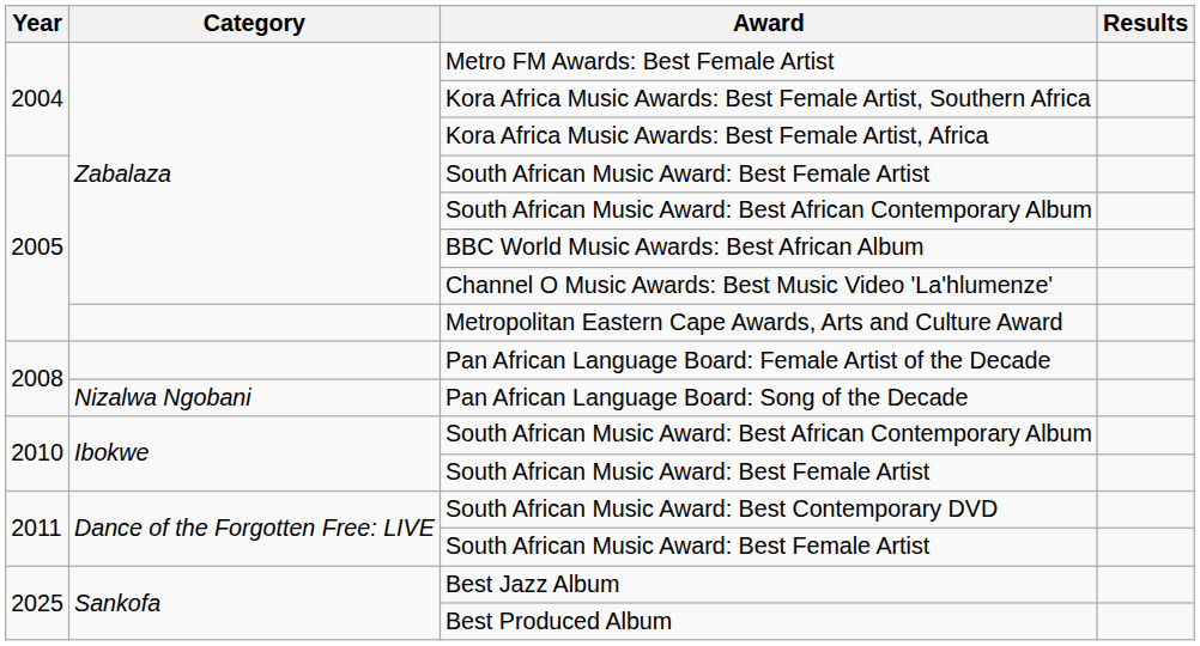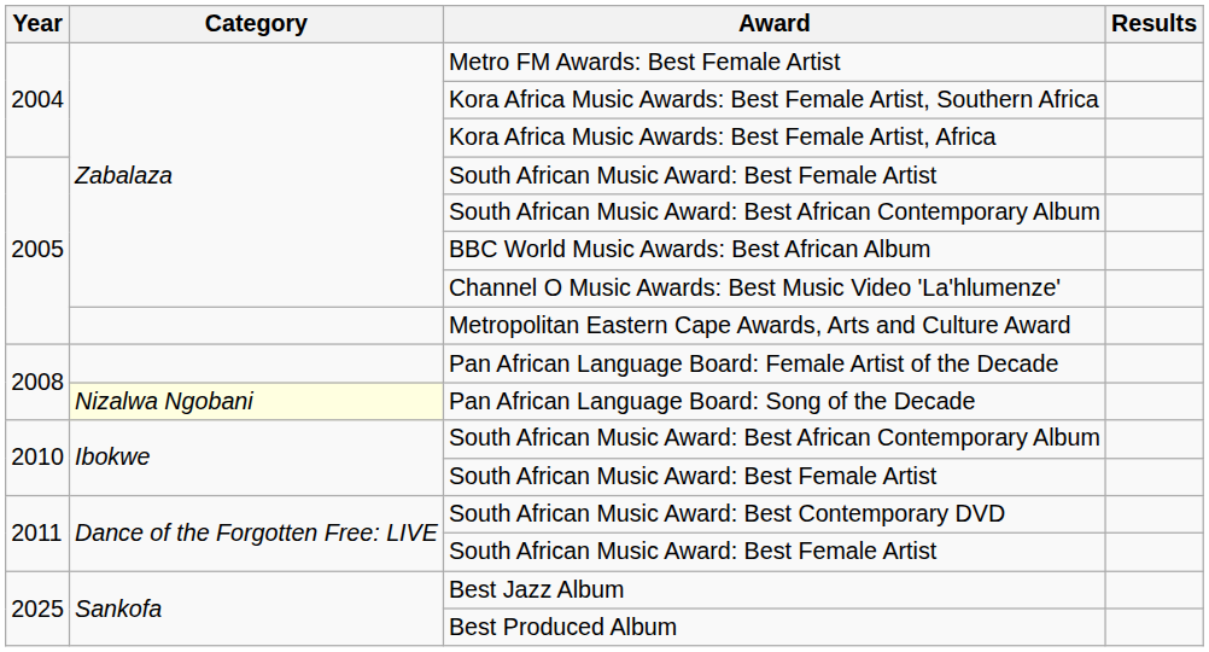Pan African Language Board: Song of the Decade | Category: no background -> lightyellow background
